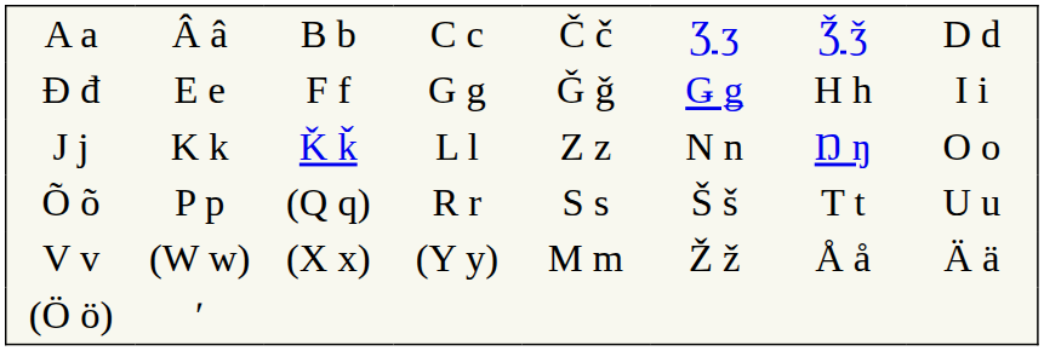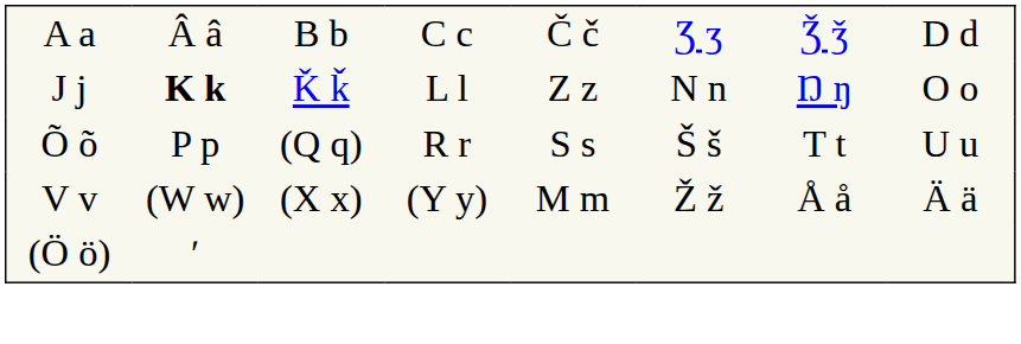- row: Đ đ | E e | F f | G g | Ǧ ǧ | Ǥ ǥ | H h | I i
J j | column 2: normal -> bold
